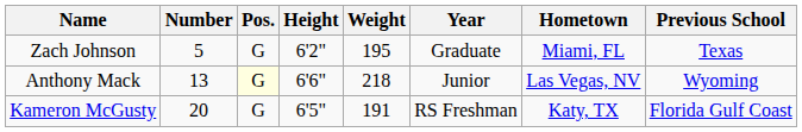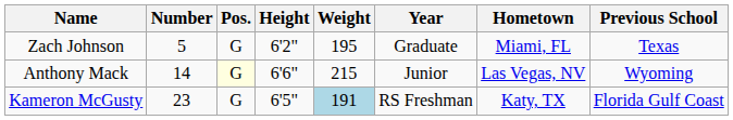Anthony Mack | Number: 13 -> 14
Anthony Mack | Weight: 218 -> 215
Kameron McGusty | Number: 20 -> 23
Kameron McGusty | Weight: no background -> lightblue background
